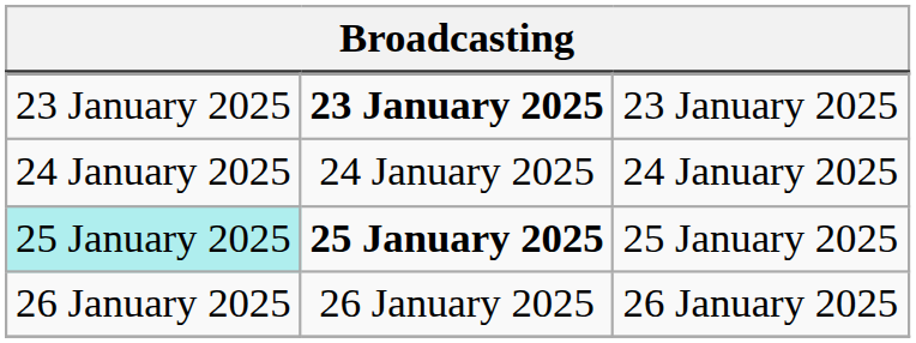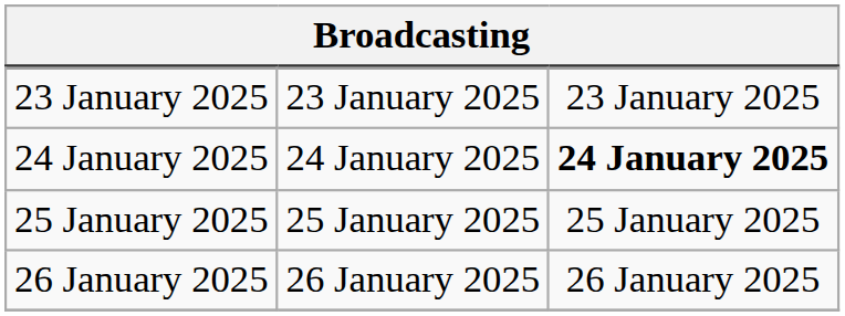row 2 | column 2: bold -> normal
row 3 | column 3: normal -> bold
row 4 | column 1: paleturquoise background -> no background
row 4 | column 2: bold -> normal
